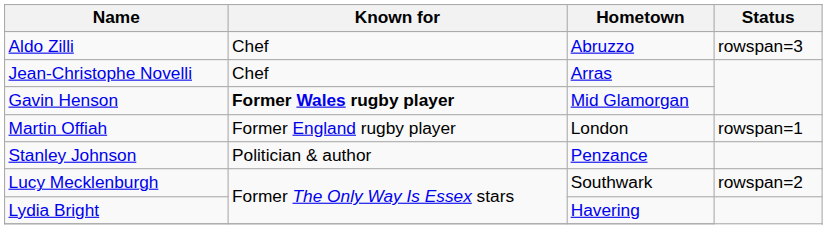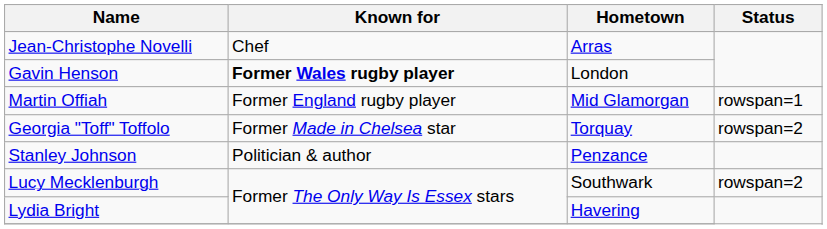- row: Aldo Zilli | Chef | Abruzzo | rowspan=3
Gavin Henson | Hometown: Mid Glamorgan -> London
Martin Offiah | Hometown: London -> Mid Glamorgan
+ row: Georgia "Toff" Toffolo | Former Made in Chelsea star | Torquay | rowspan=2
